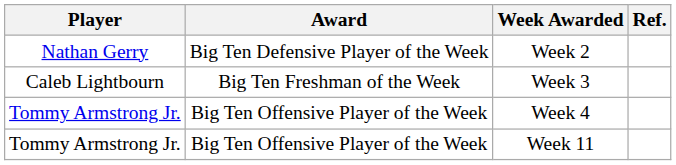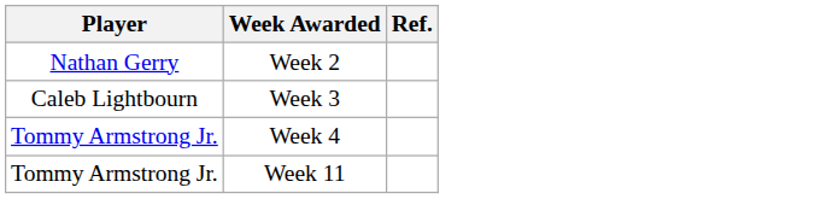- column: Award | Big Ten Defensive Player of the Week | Big Ten Freshman of the Week | Big Ten Offensive Player of the Week | Big Ten Offensive Player of the Week
